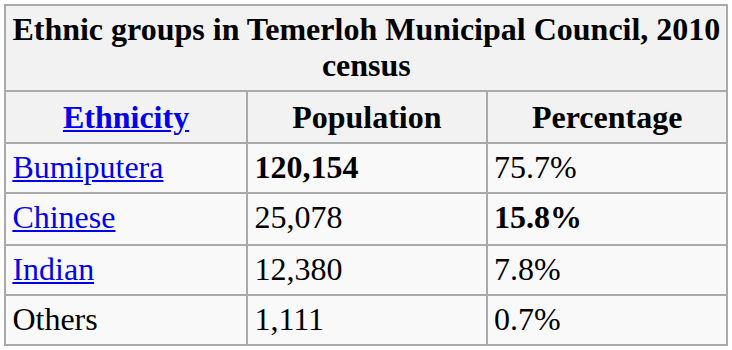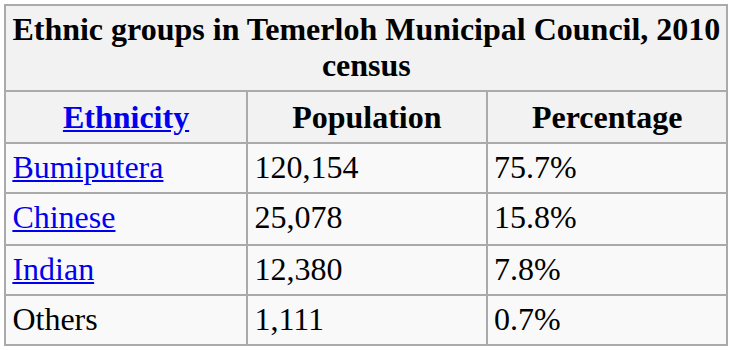Bumiputera | Population: bold -> normal
Chinese | Percentage: bold -> normal
